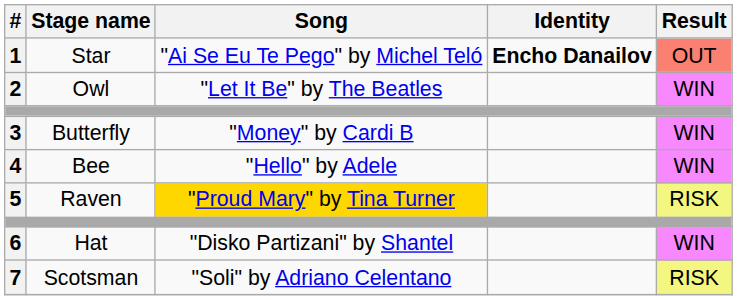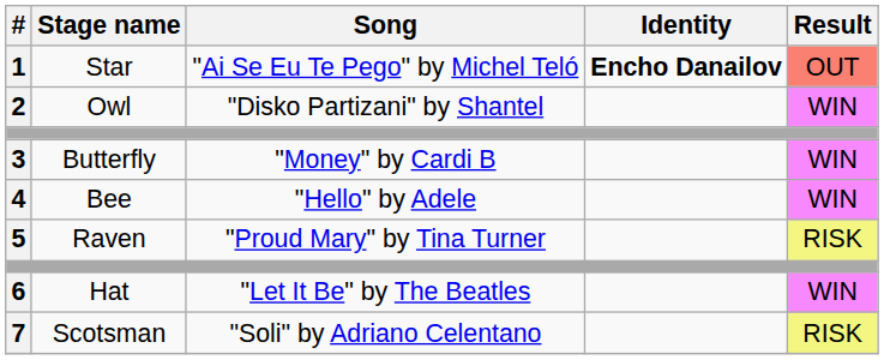2 | Song: "Let It Be" by The Beatles -> "Disko Partizani" by Shantel
5 | Song: gold background -> no background
6 | Song: "Disko Partizani" by Shantel -> "Let It Be" by The Beatles
